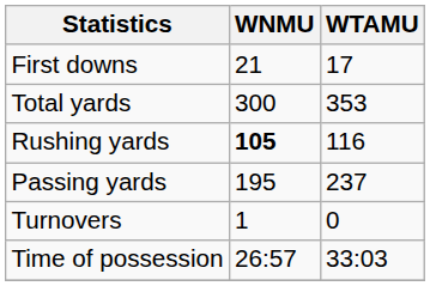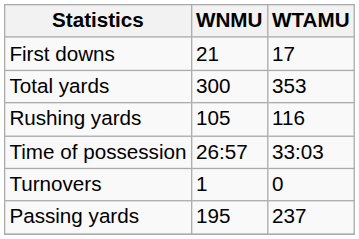Rushing yards | WNMU: bold -> normal
rows swapped: Passing yards <-> Time of possession
